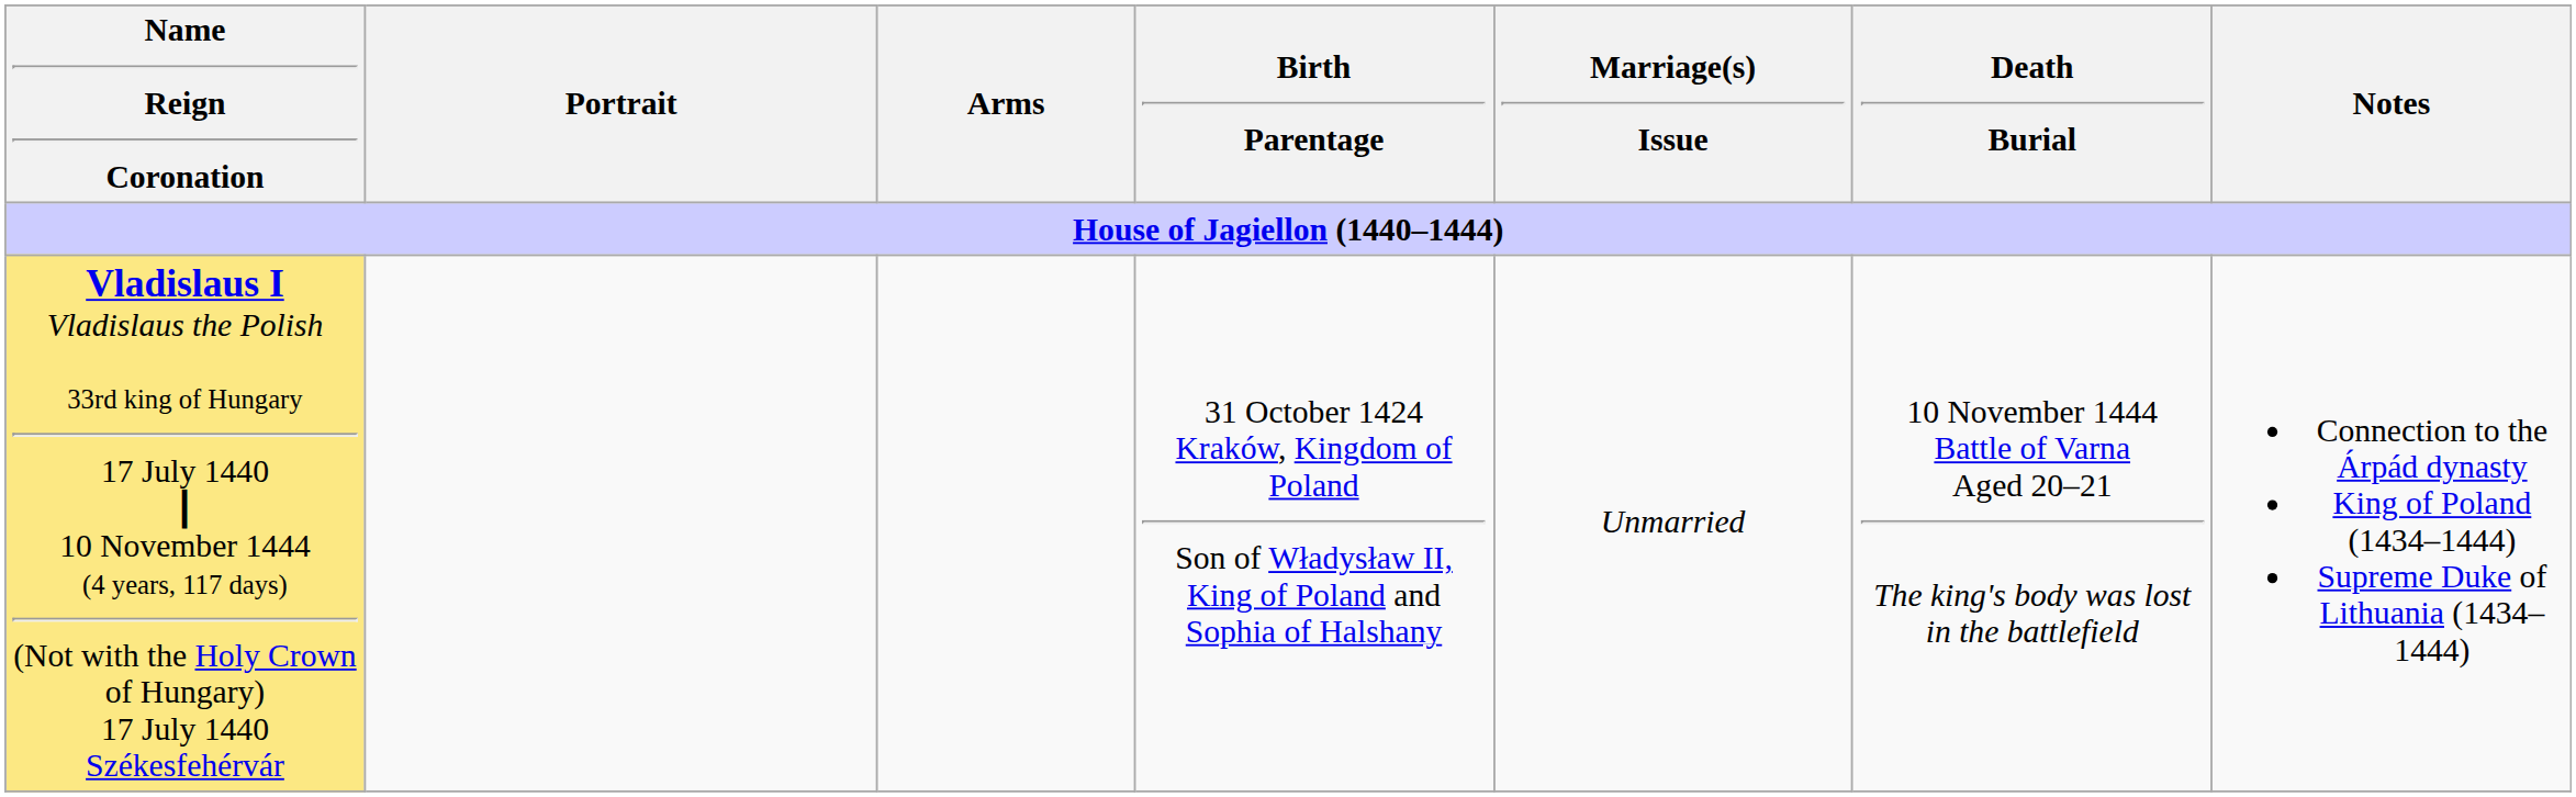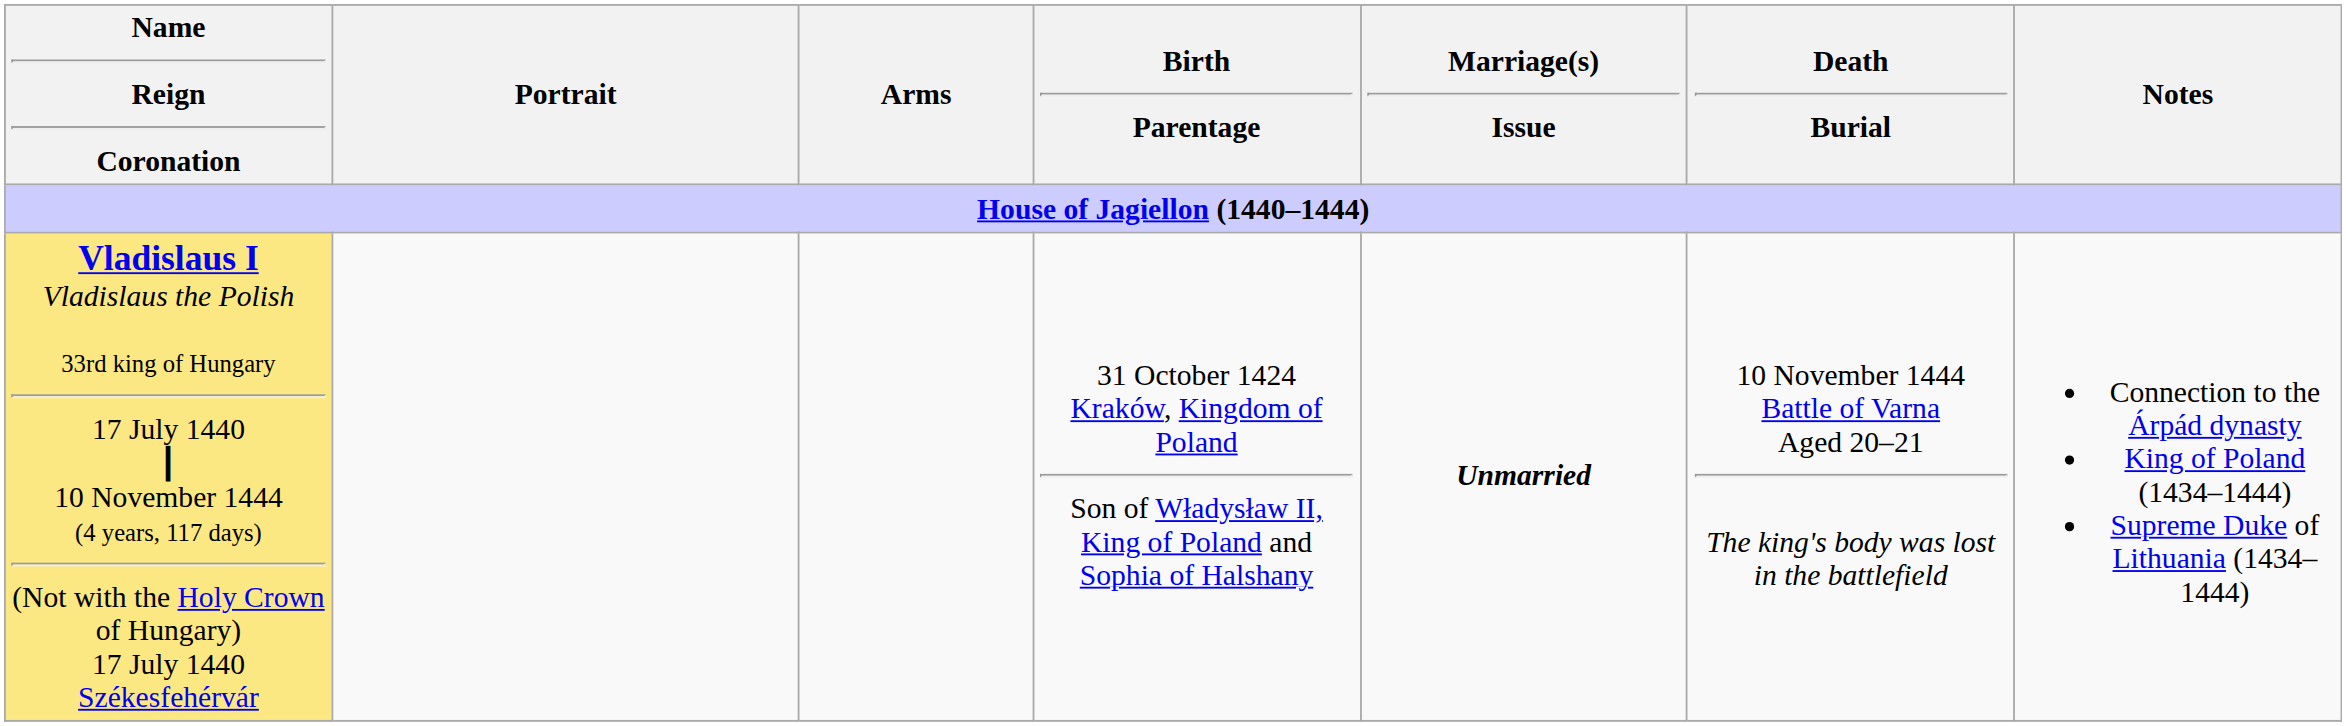row 3 | Marriage(s) Issue: normal -> bold
